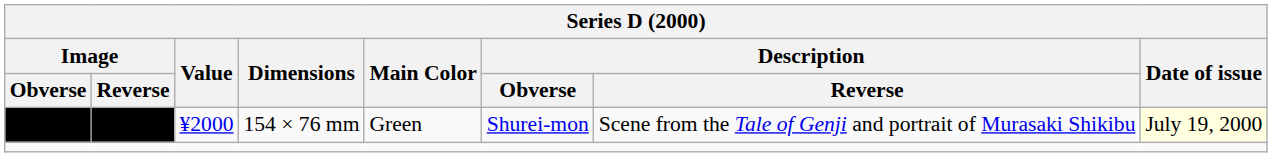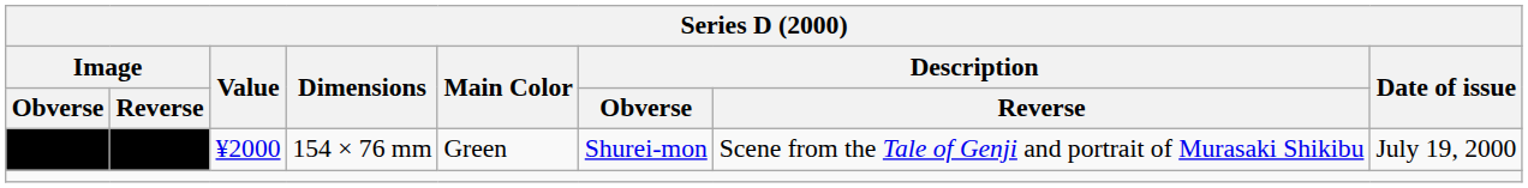154 × 76 mm | Date of issue: lightyellow background -> no background
